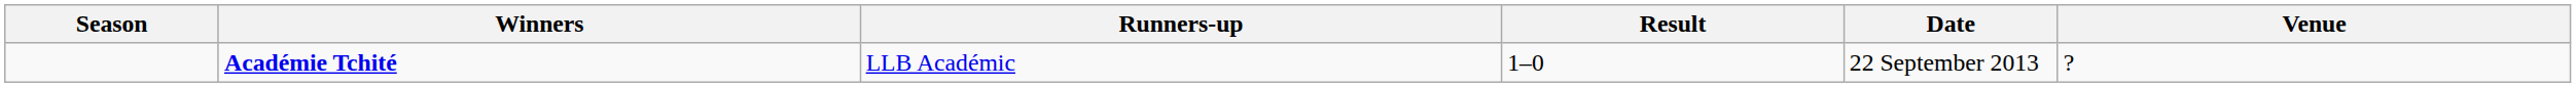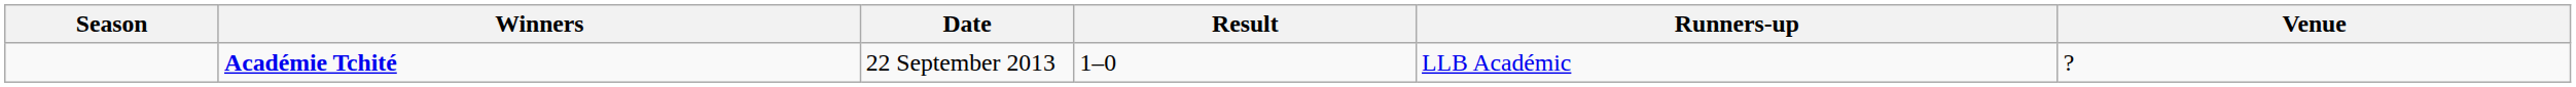columns swapped: Runners-up <-> Date
